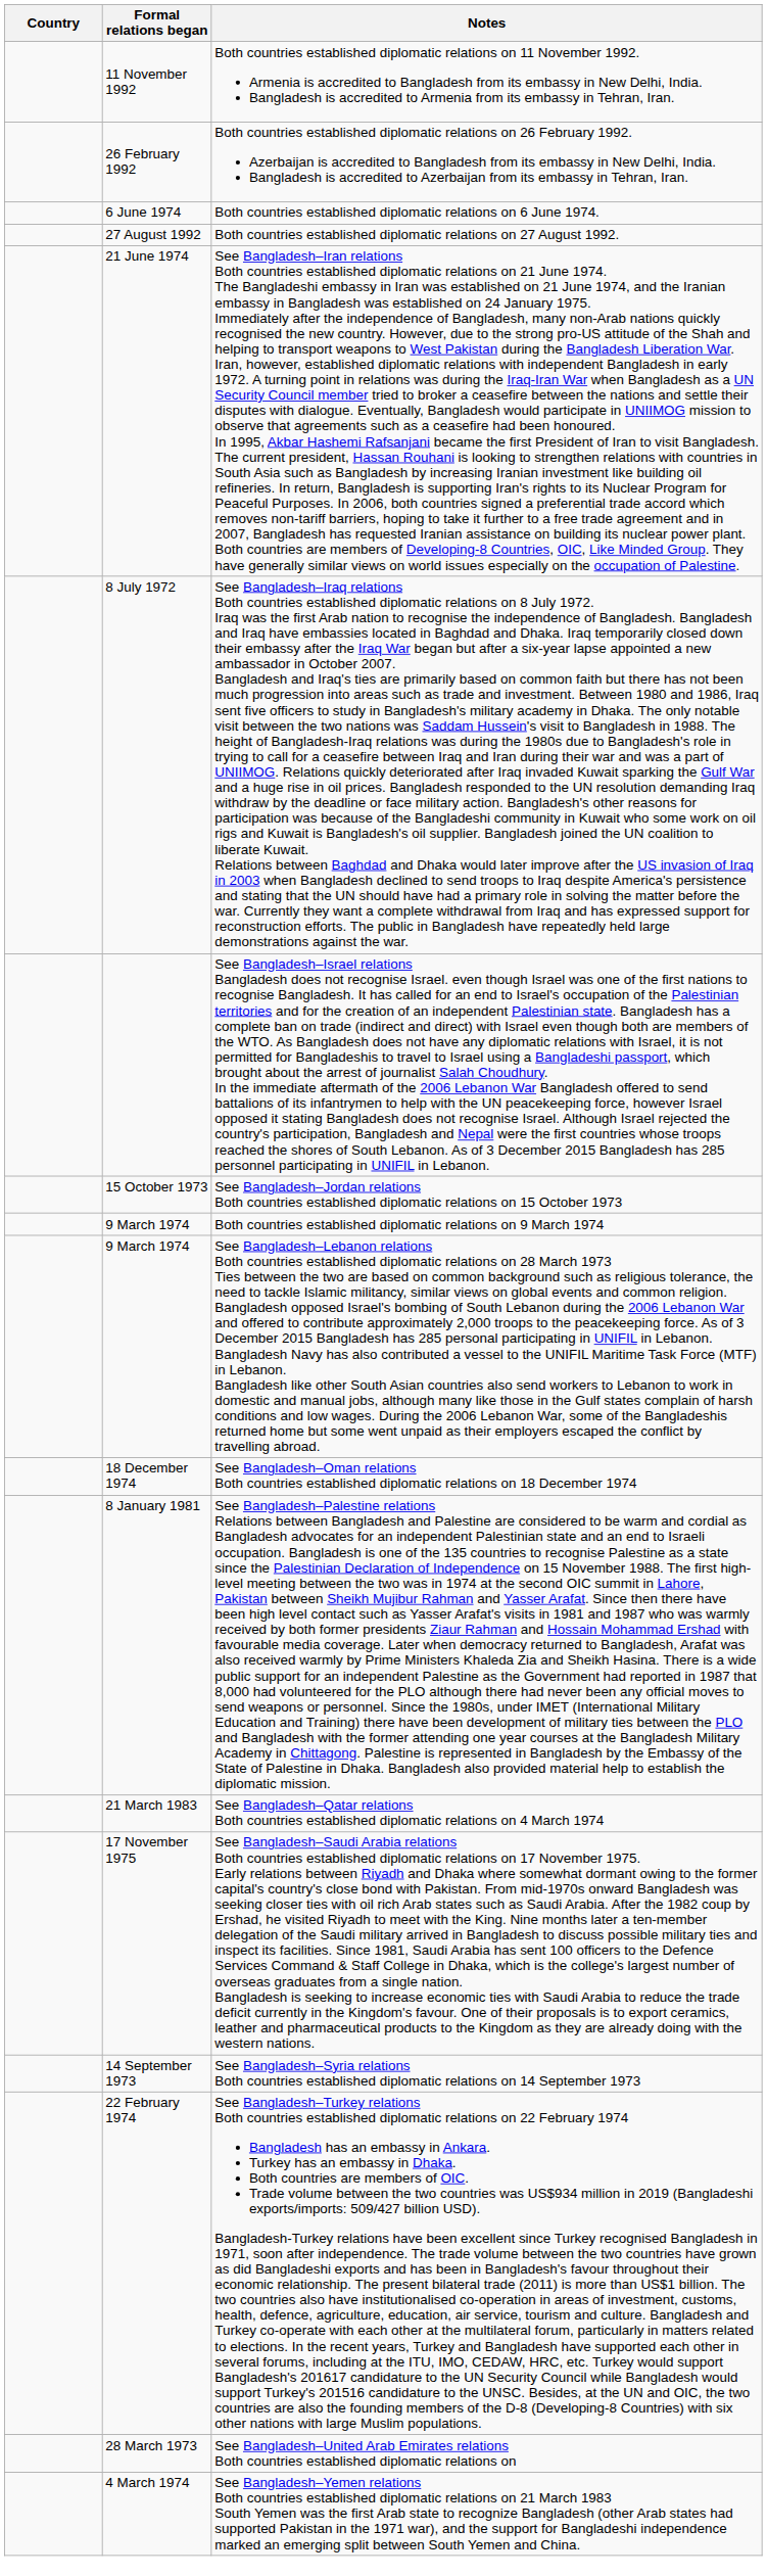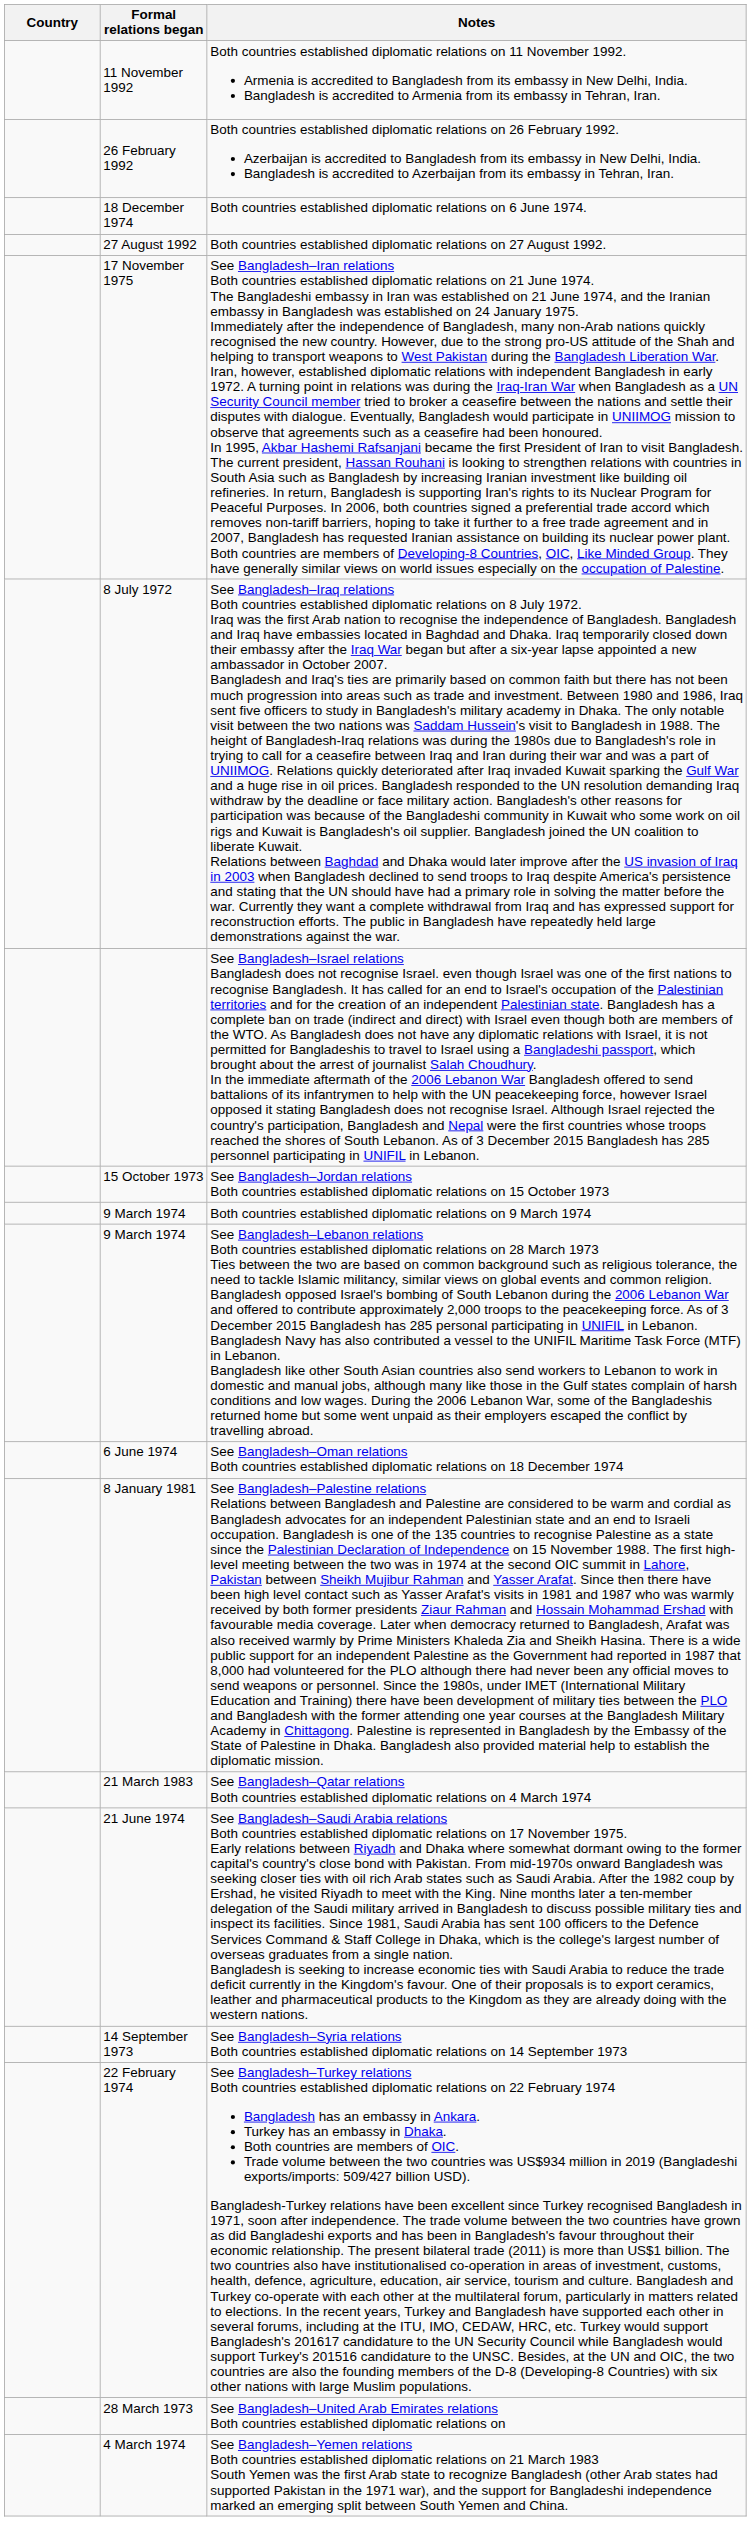row 4 | Formal relations began: 6 June 1974 -> 18 December 1974
row 6 | Formal relations began: 21 June 1974 -> 17 November 1975
row 12 | Formal relations began: 18 December 1974 -> 6 June 1974
row 15 | Formal relations began: 17 November 1975 -> 21 June 1974
